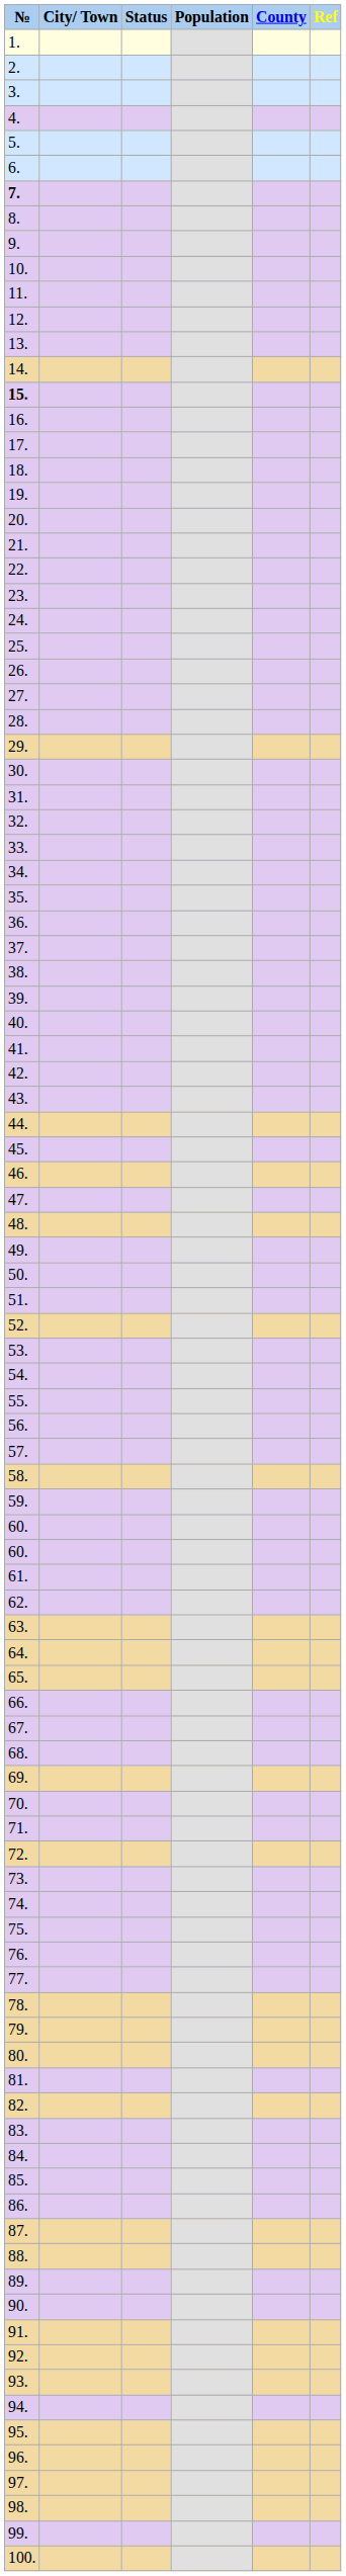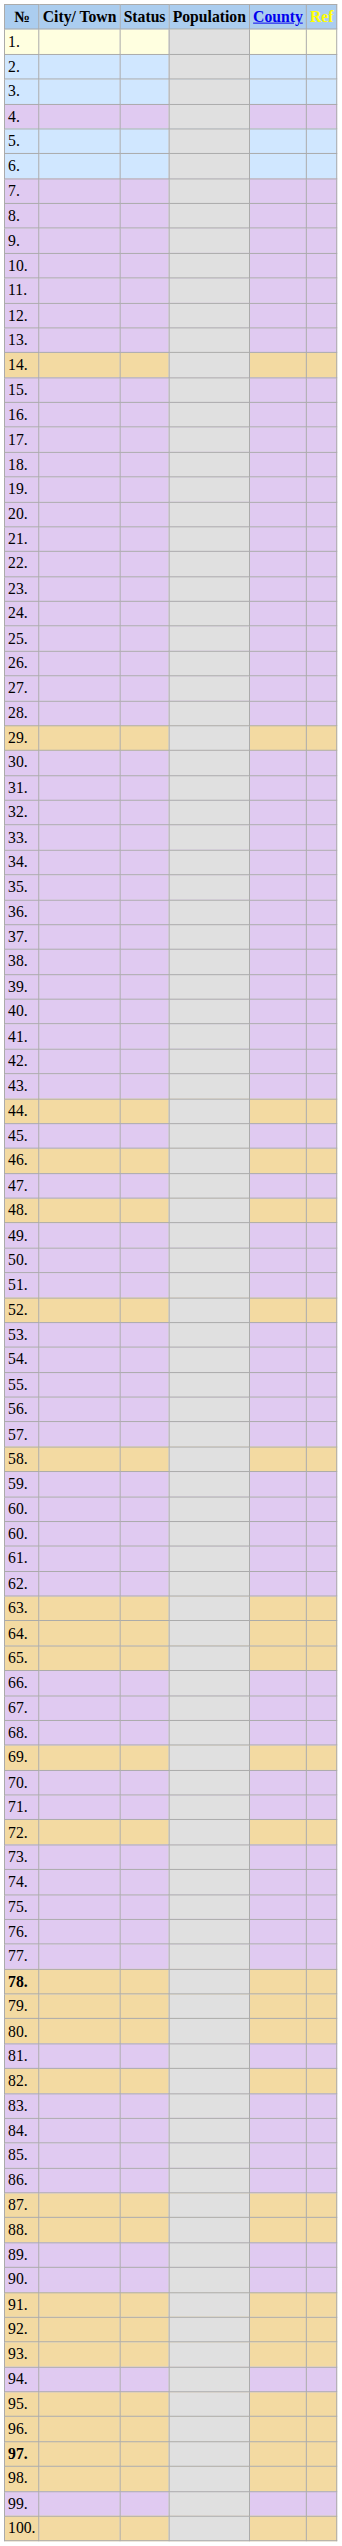7. | №: bold -> normal
15. | №: bold -> normal
78. | №: normal -> bold
97. | №: normal -> bold
